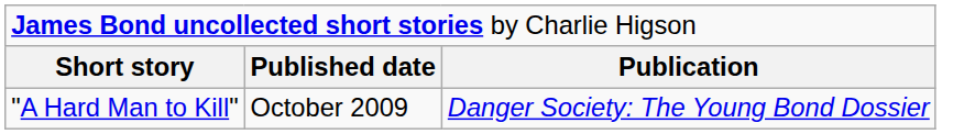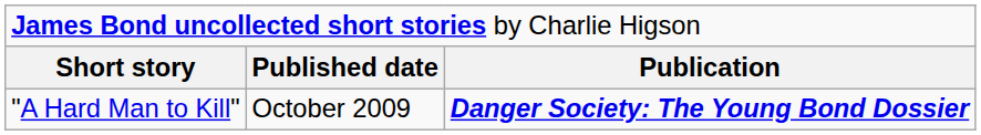"A Hard Man to Kill" | column 3: normal -> bold
